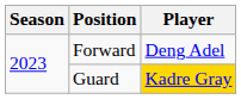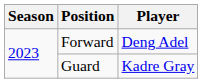Guard | Player: gold background -> no background
